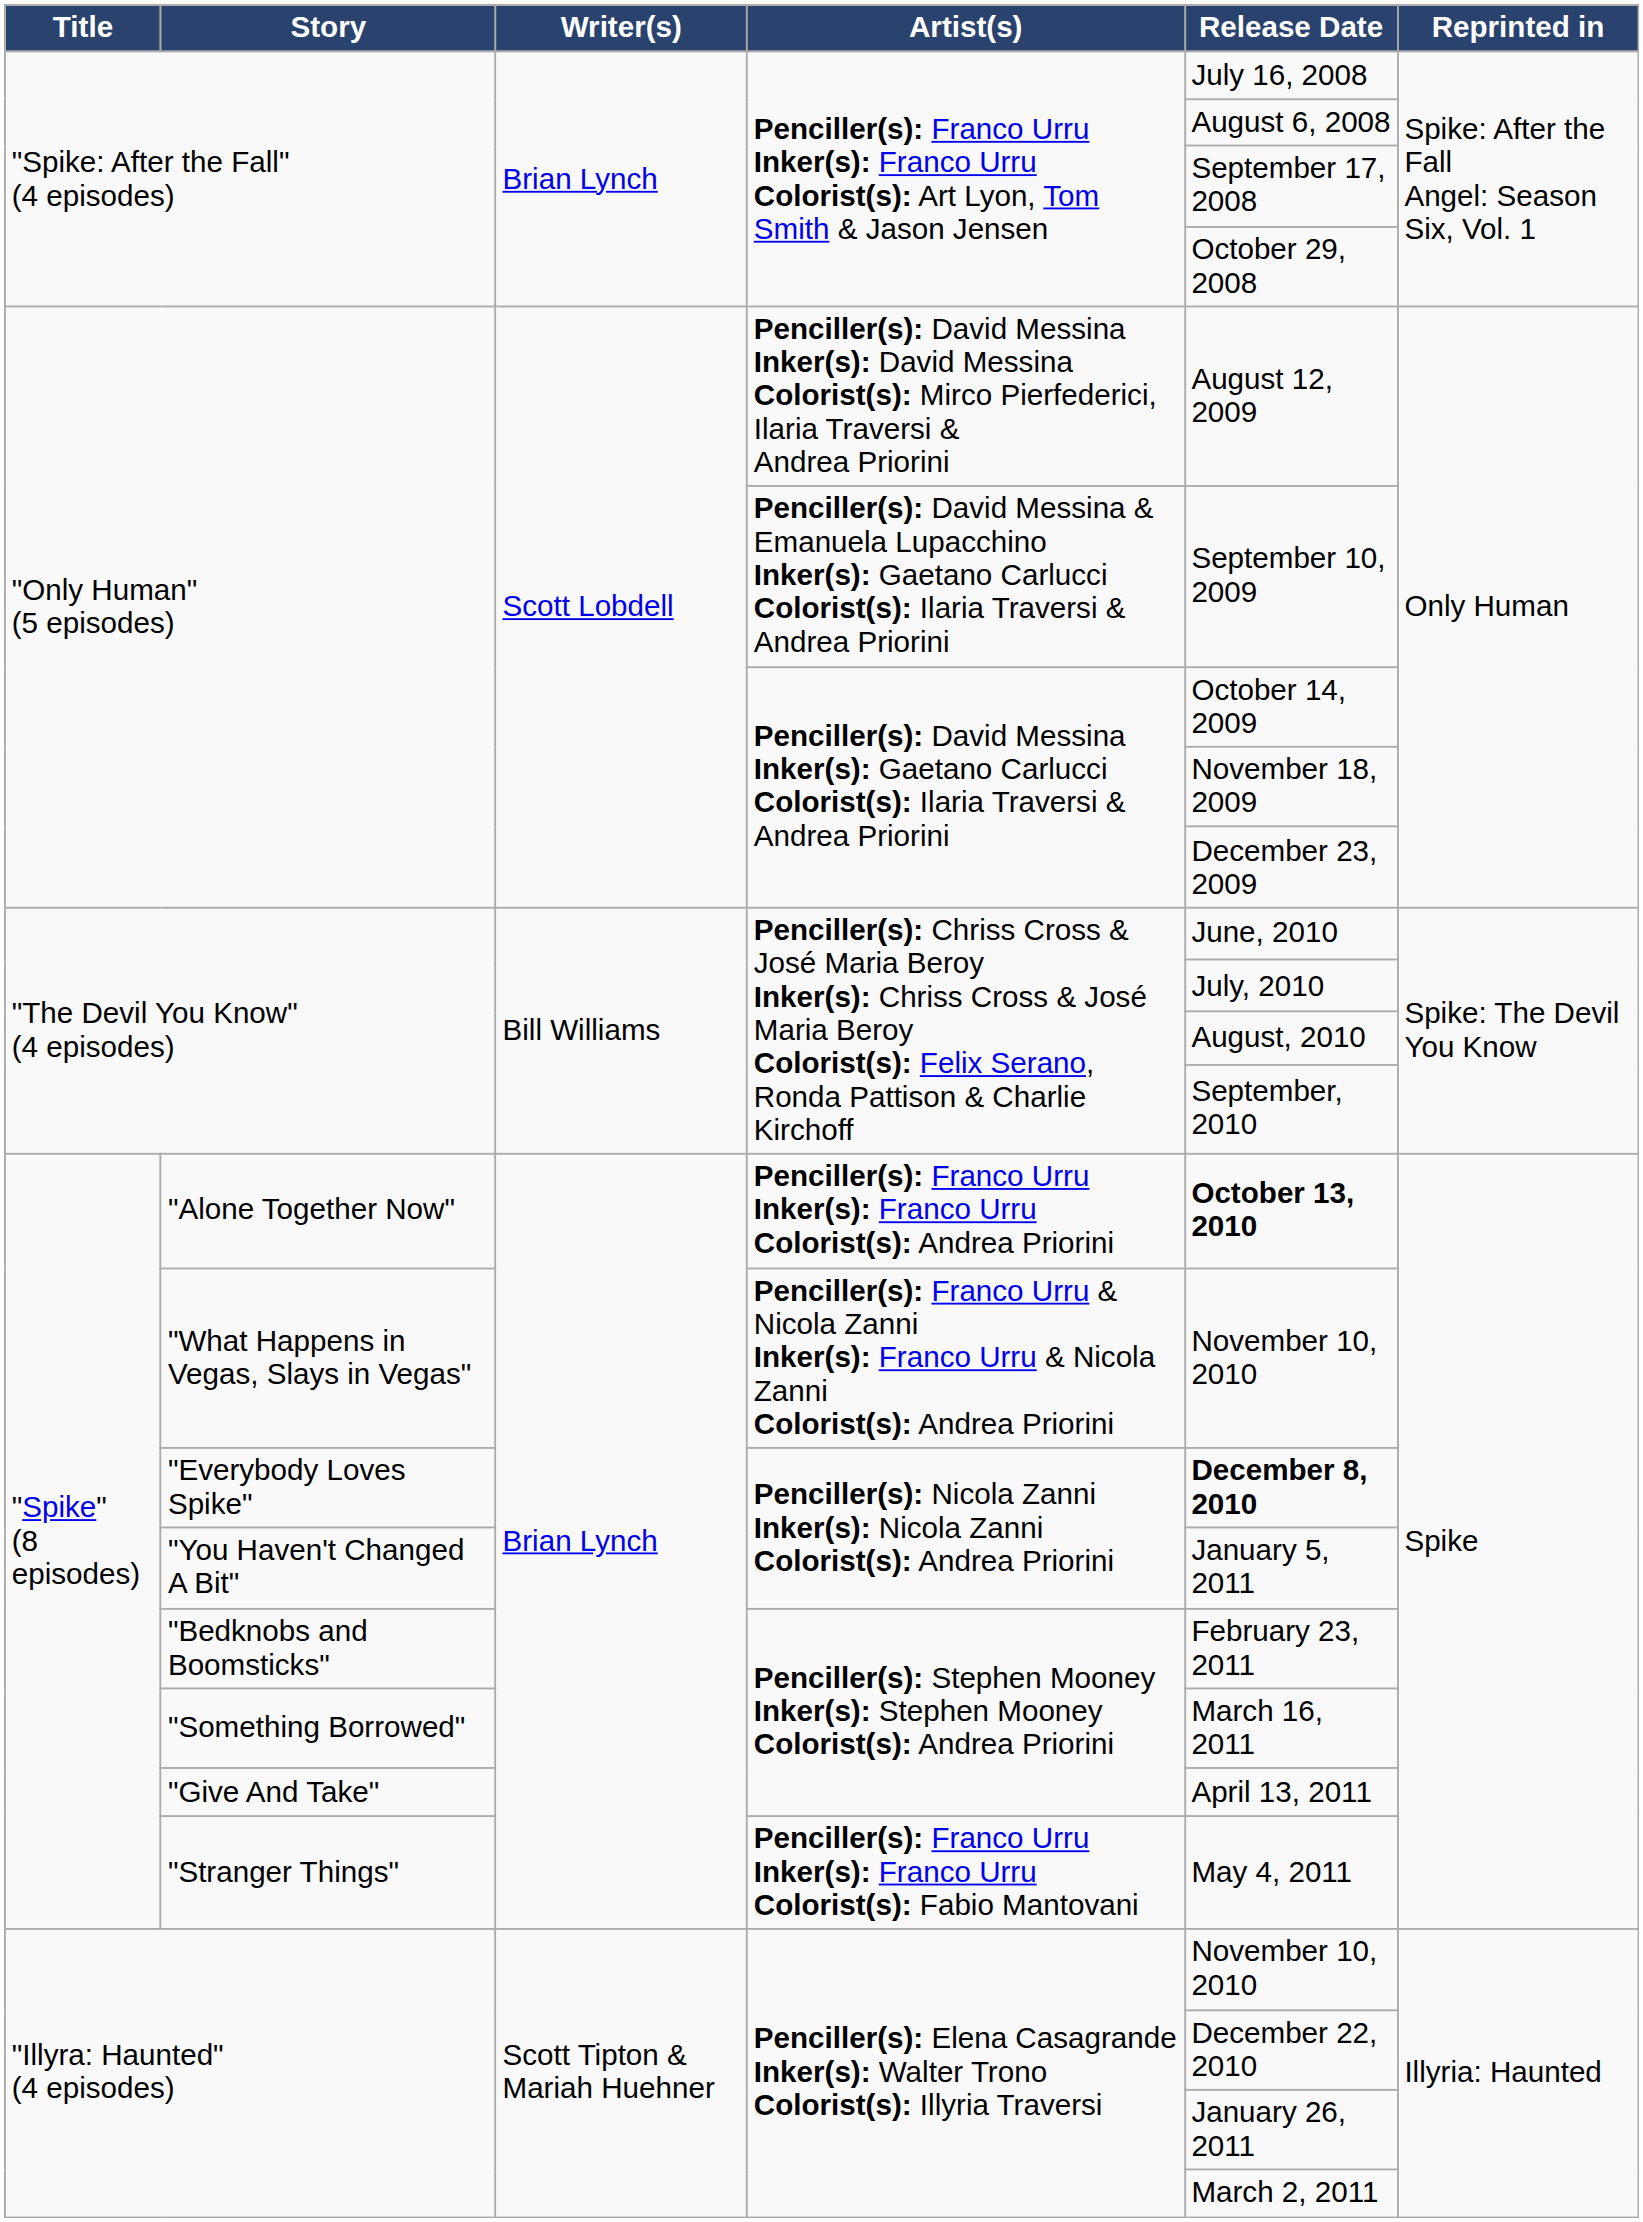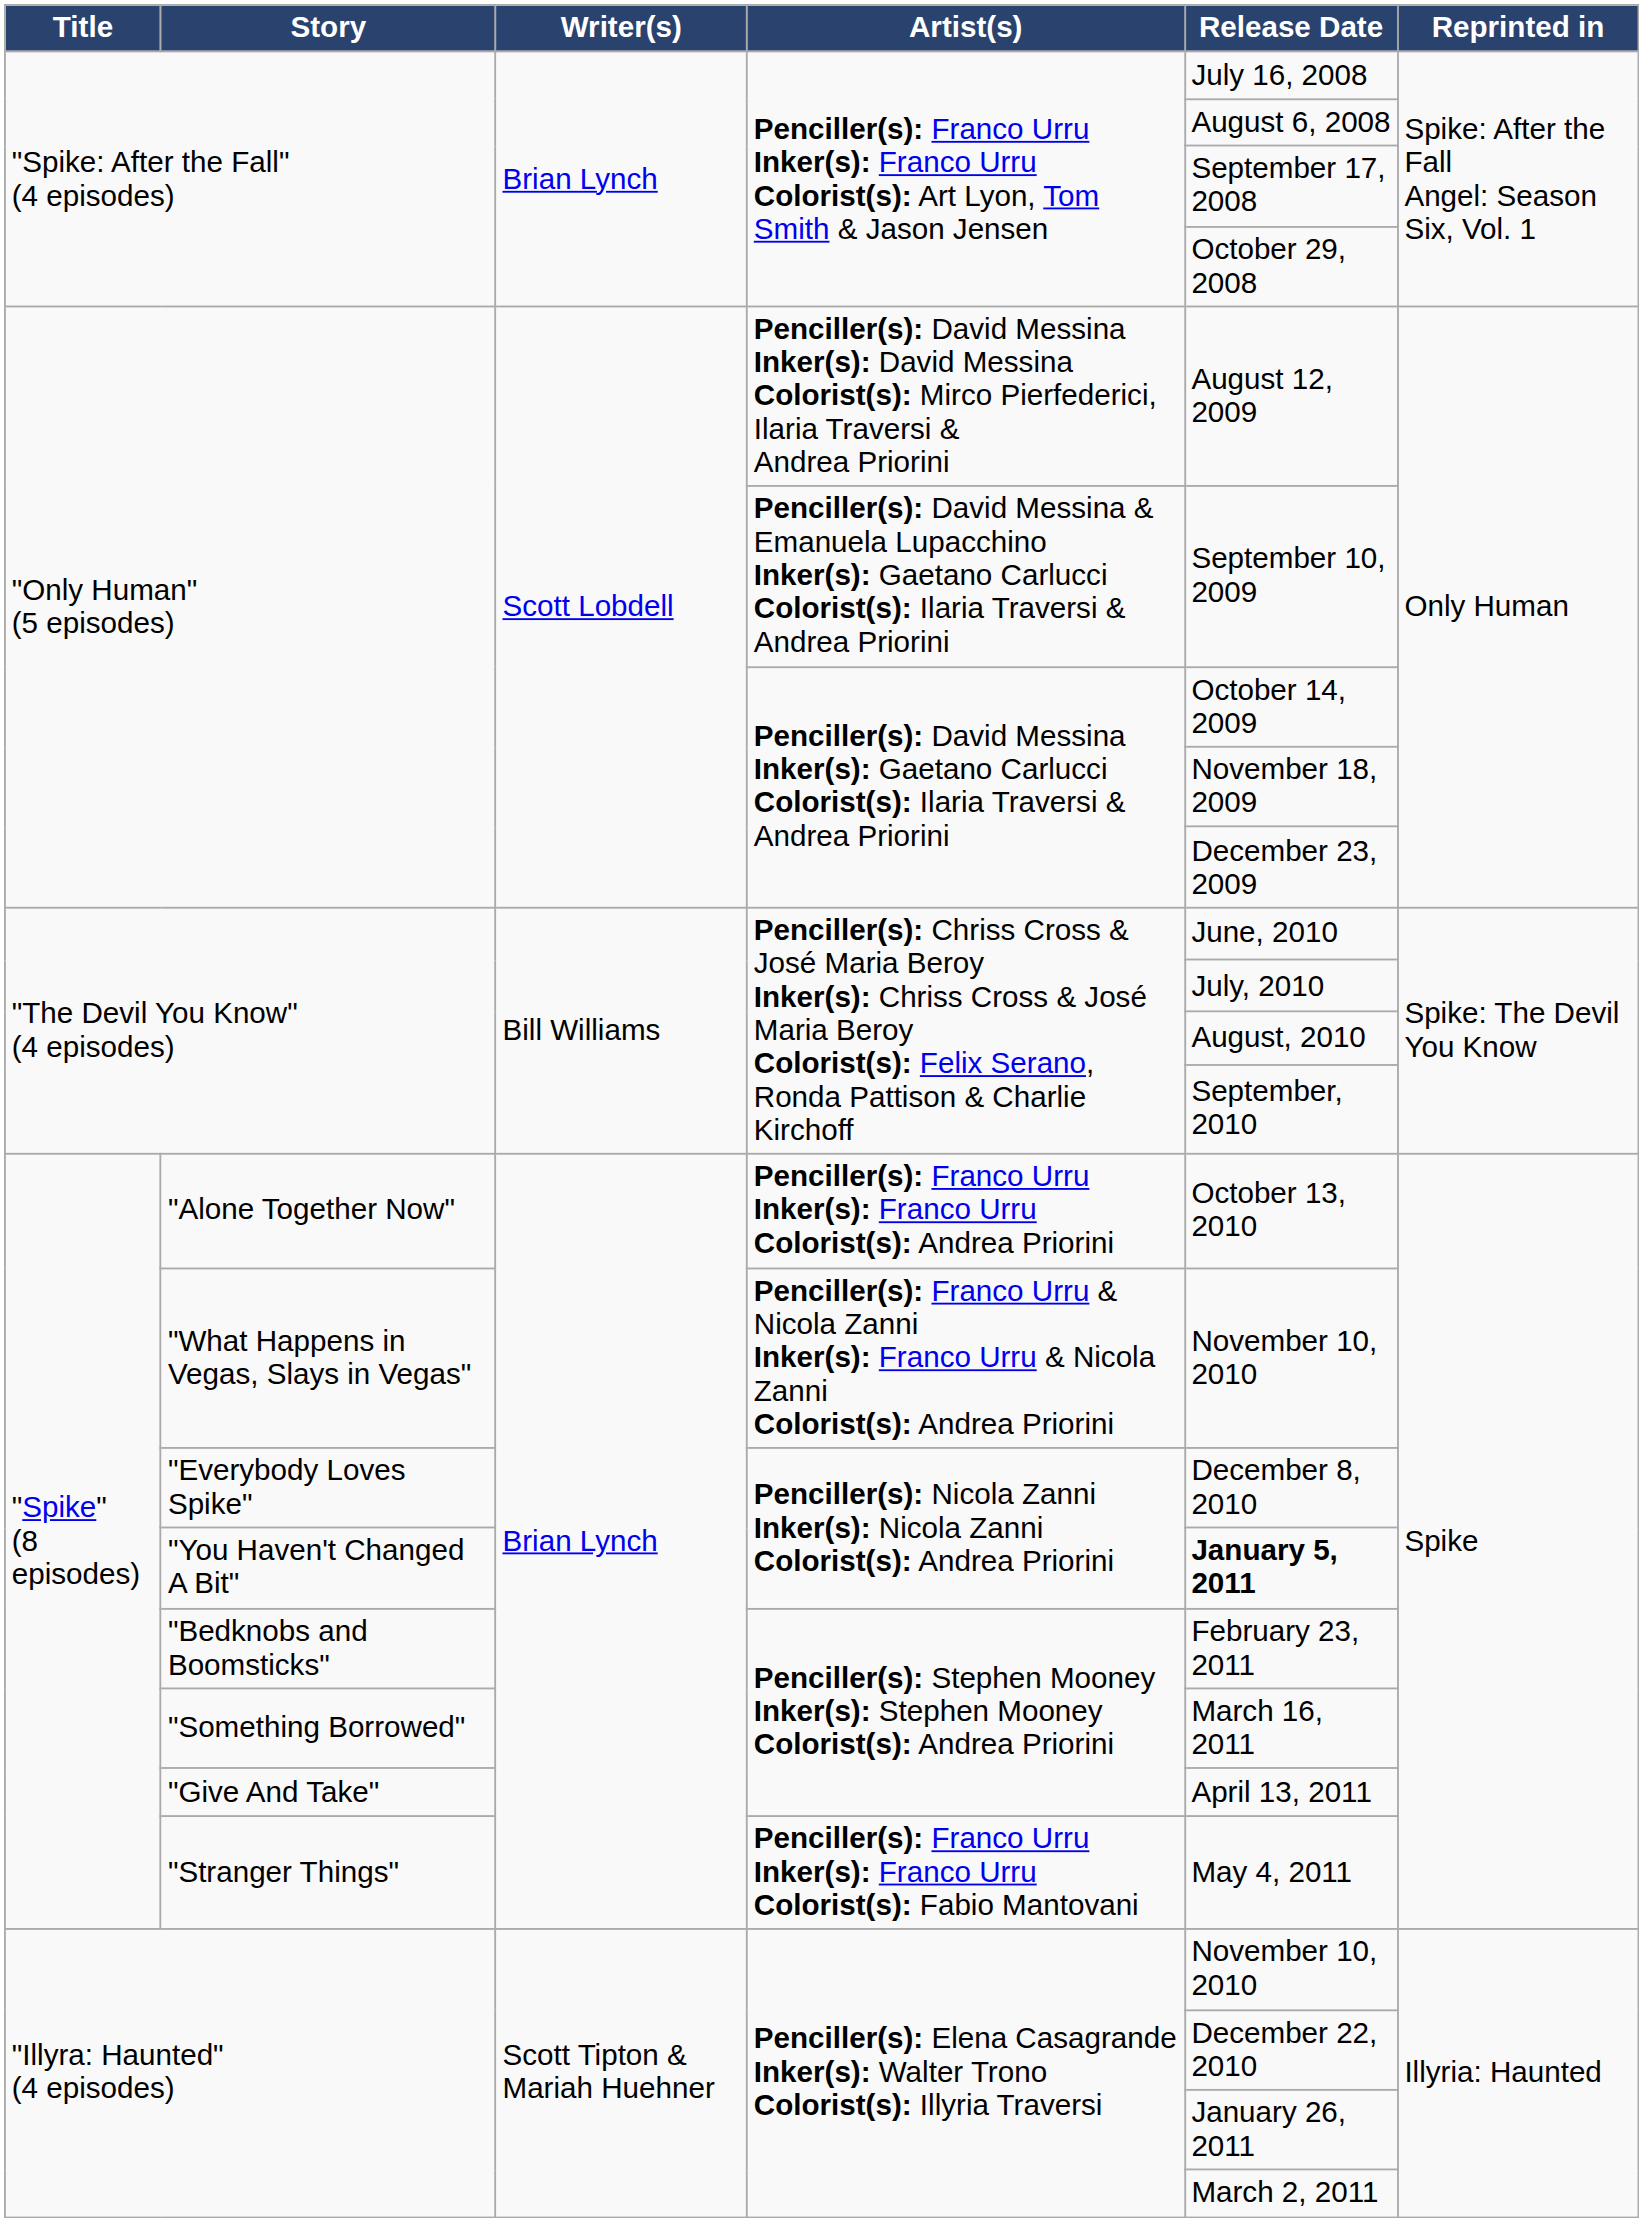"Alone Together Now" | Release Date: bold -> normal
"Everybody Loves Spike" | Release Date: bold -> normal
"You Haven't Changed A Bit" | Release Date: normal -> bold
